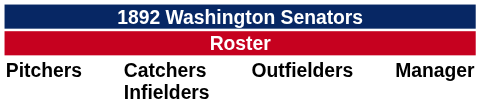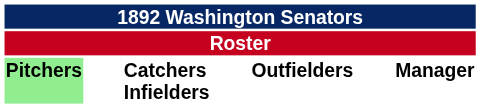Pitchers | column 1: no background -> lightgreen background
